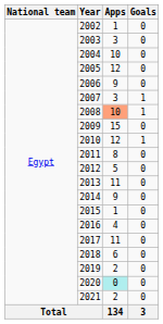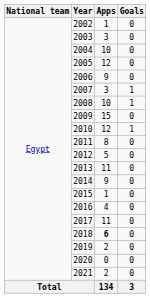2008 | Apps: lightsalmon background -> no background
2018 | Apps: normal -> bold
2020 | Apps: paleturquoise background -> no background
